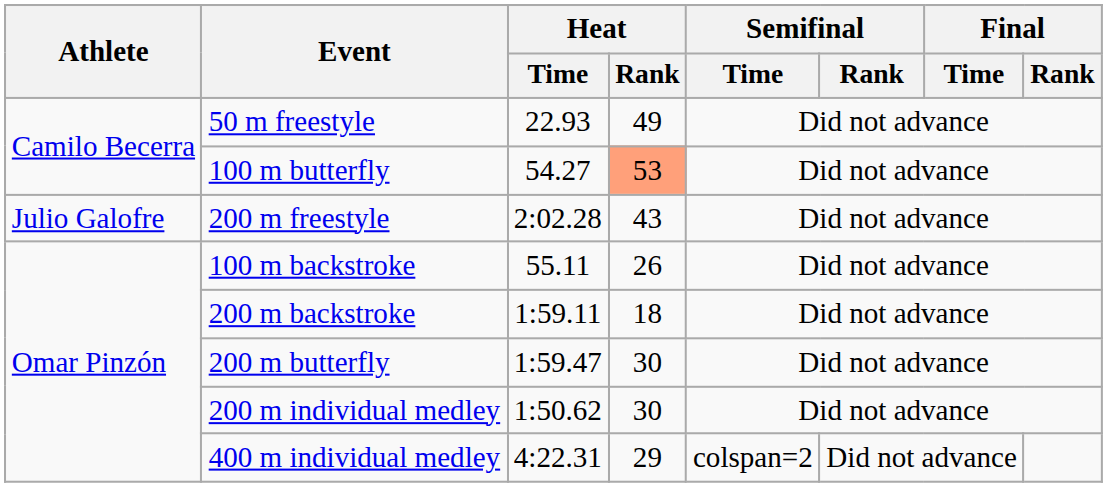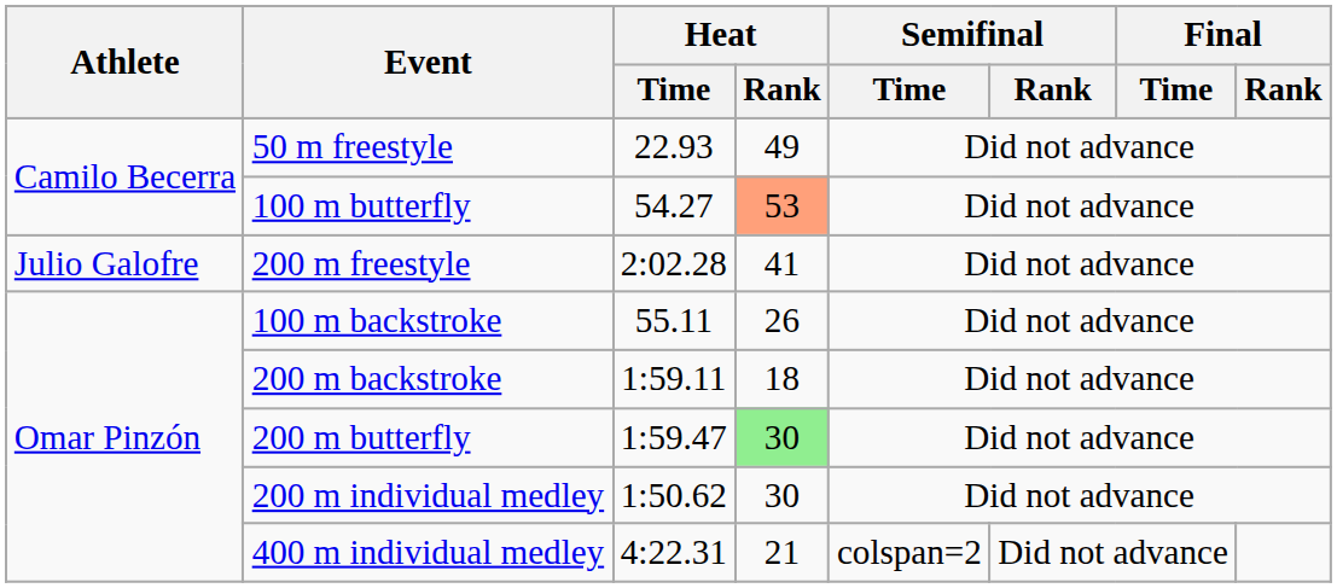200 m freestyle | Heat / Rank: 43 -> 41
200 m butterfly | Heat / Rank: no background -> lightgreen background
400 m individual medley | Heat / Rank: 29 -> 21
